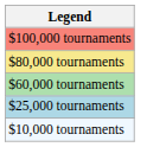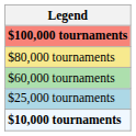row 2 | column 1: normal -> bold
row 6 | column 1: normal -> bold
